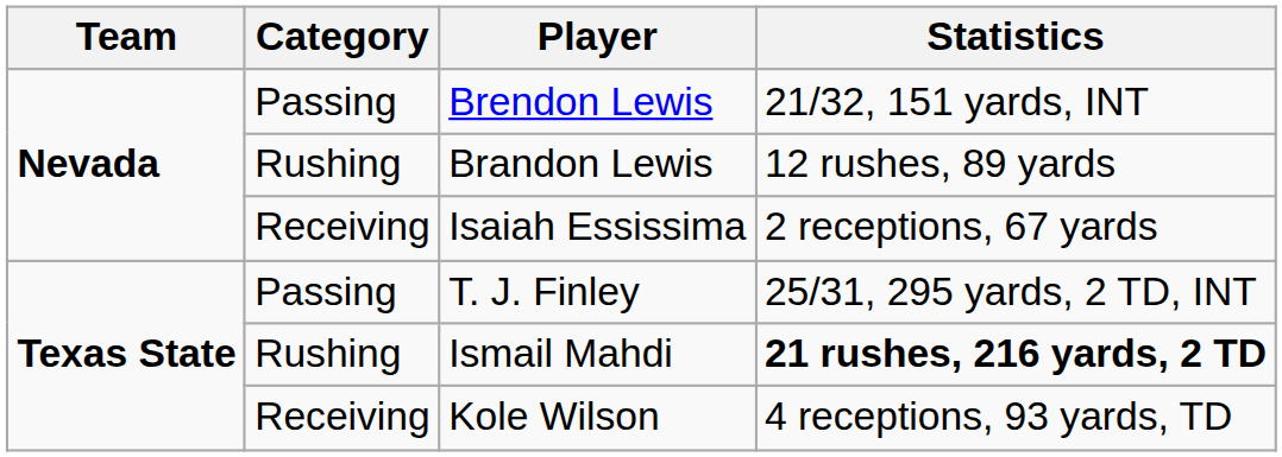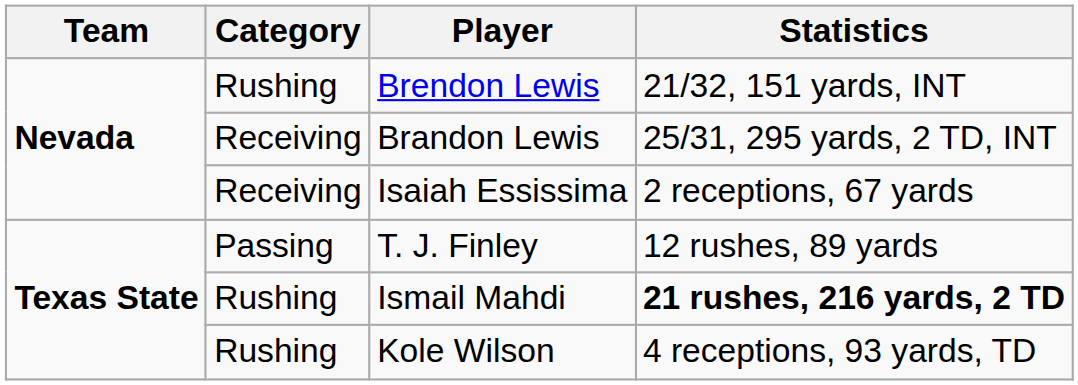Brendon Lewis | Category: Passing -> Rushing
Brandon Lewis | Category: Rushing -> Receiving
Brandon Lewis | Statistics: 12 rushes, 89 yards -> 25/31, 295 yards, 2 TD, INT
T. J. Finley | Statistics: 25/31, 295 yards, 2 TD, INT -> 12 rushes, 89 yards
Kole Wilson | Category: Receiving -> Rushing
